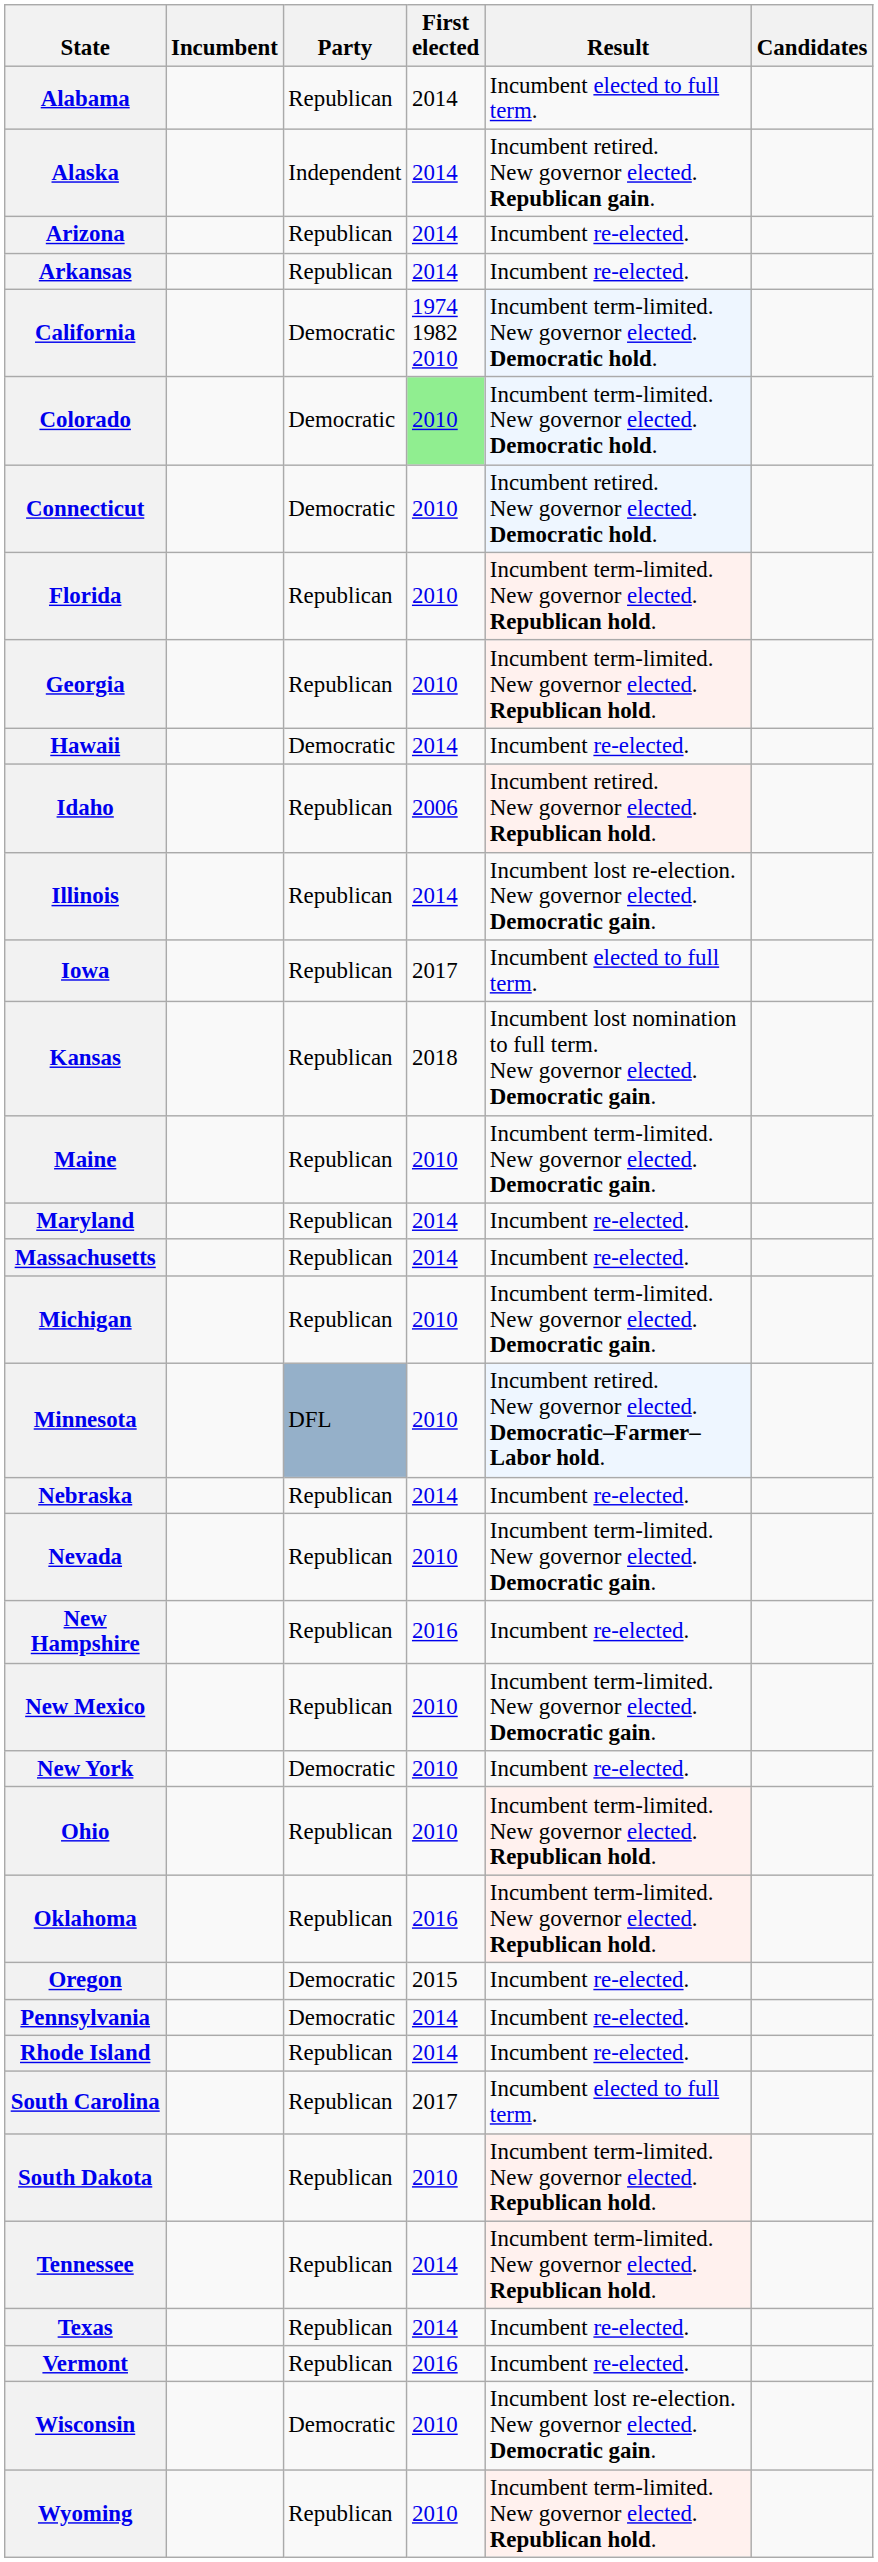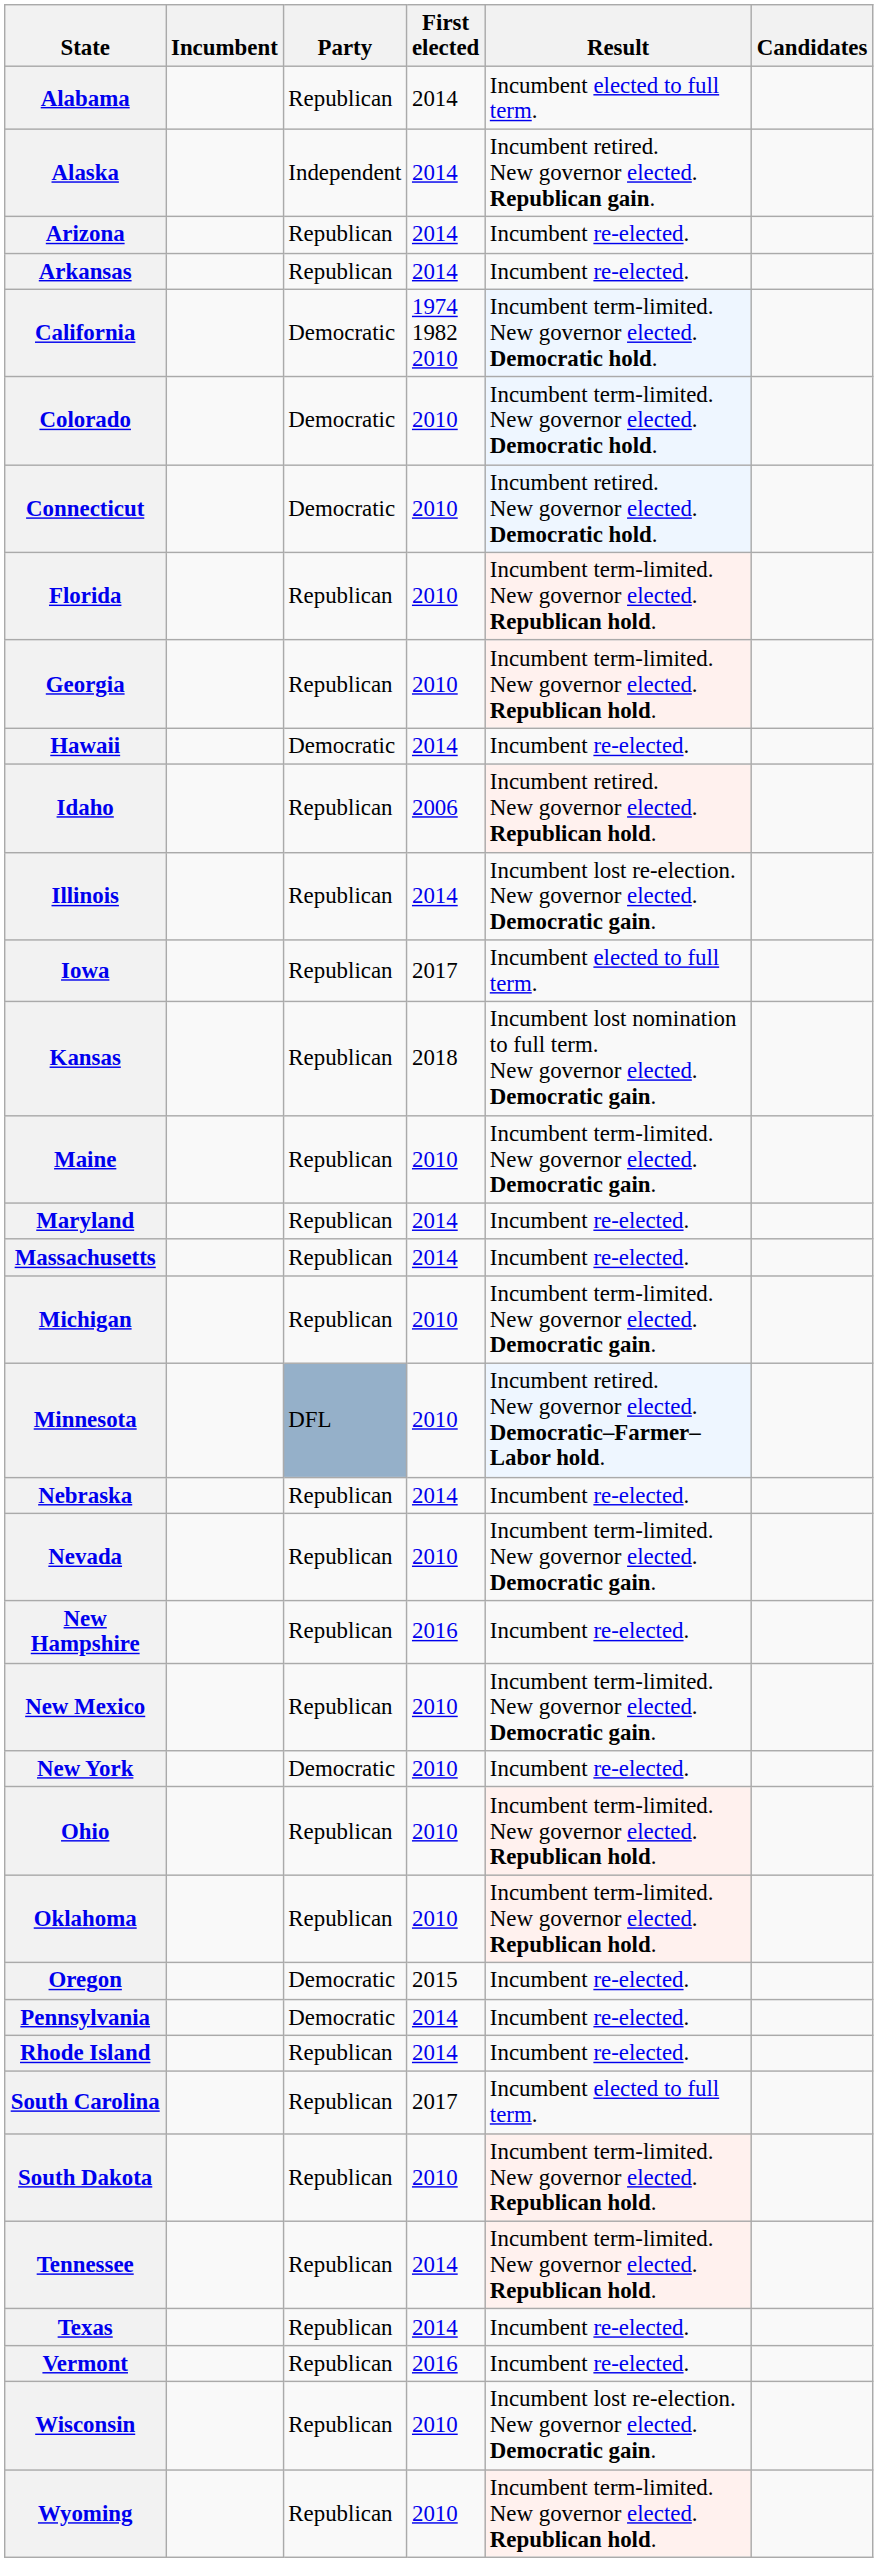Colorado | First elected: lightgreen background -> no background
Oklahoma | First elected: 2016 -> 2010
Wisconsin | Party: Democratic -> Republican
